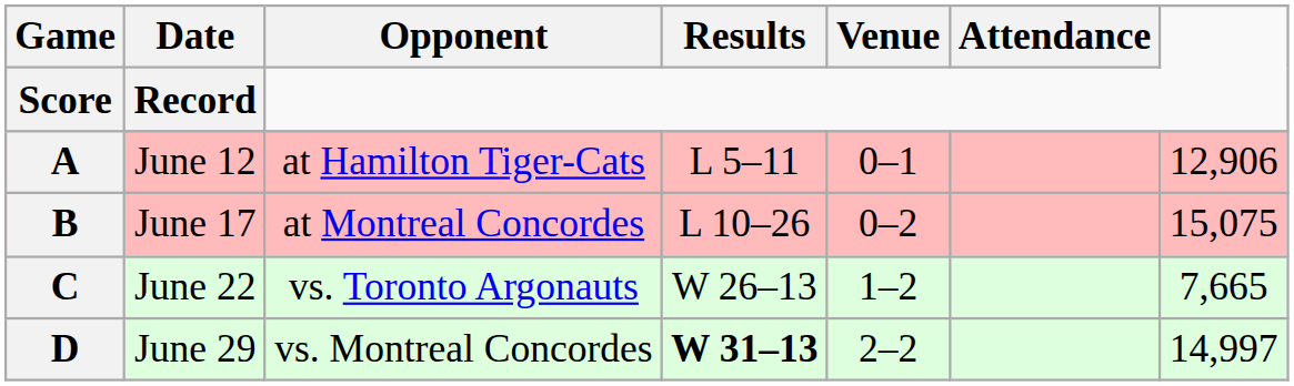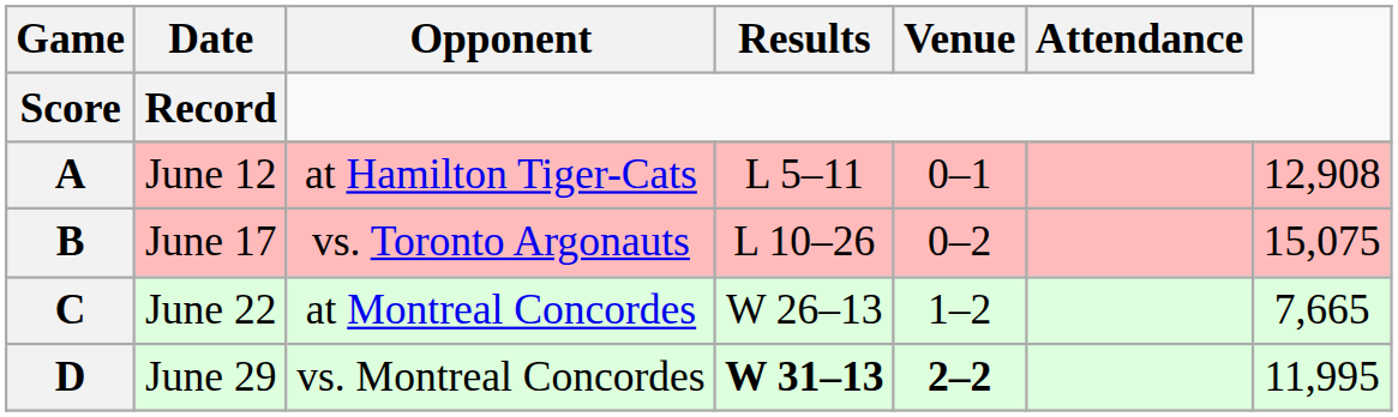A | column 7: 12,906 -> 12,908
B | Opponent: at Montreal Concordes -> vs. Toronto Argonauts
C | Opponent: vs. Toronto Argonauts -> at Montreal Concordes
D | Venue: normal -> bold
D | column 7: 14,997 -> 11,995
